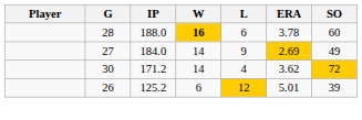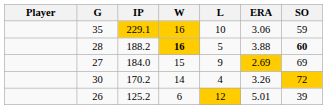+ row: 35 | 229.1 | 16 | 10 | 3.06 | 59
28 | IP: 188.0 -> 188.2
28 | L: 6 -> 5
28 | ERA: 3.78 -> 3.88
28 | SO: normal -> bold
27 | W: 14 -> 15
27 | SO: 49 -> 69
30 | IP: 171.2 -> 170.2
30 | ERA: 3.62 -> 3.26
